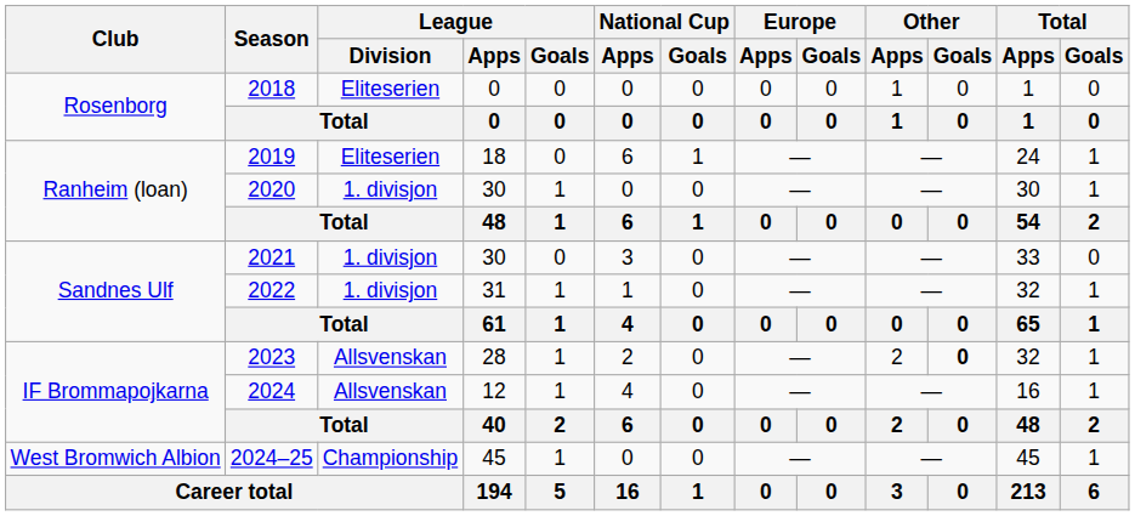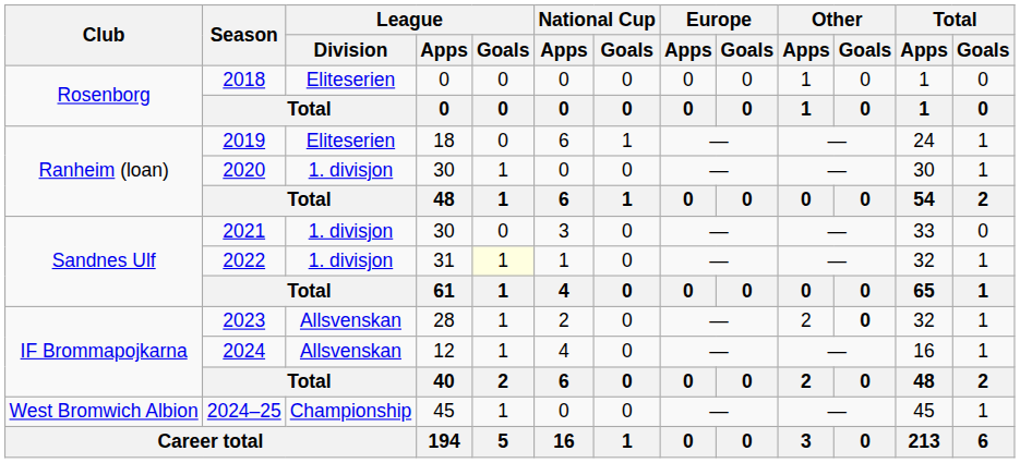2022 | League / Goals: no background -> lightyellow background
